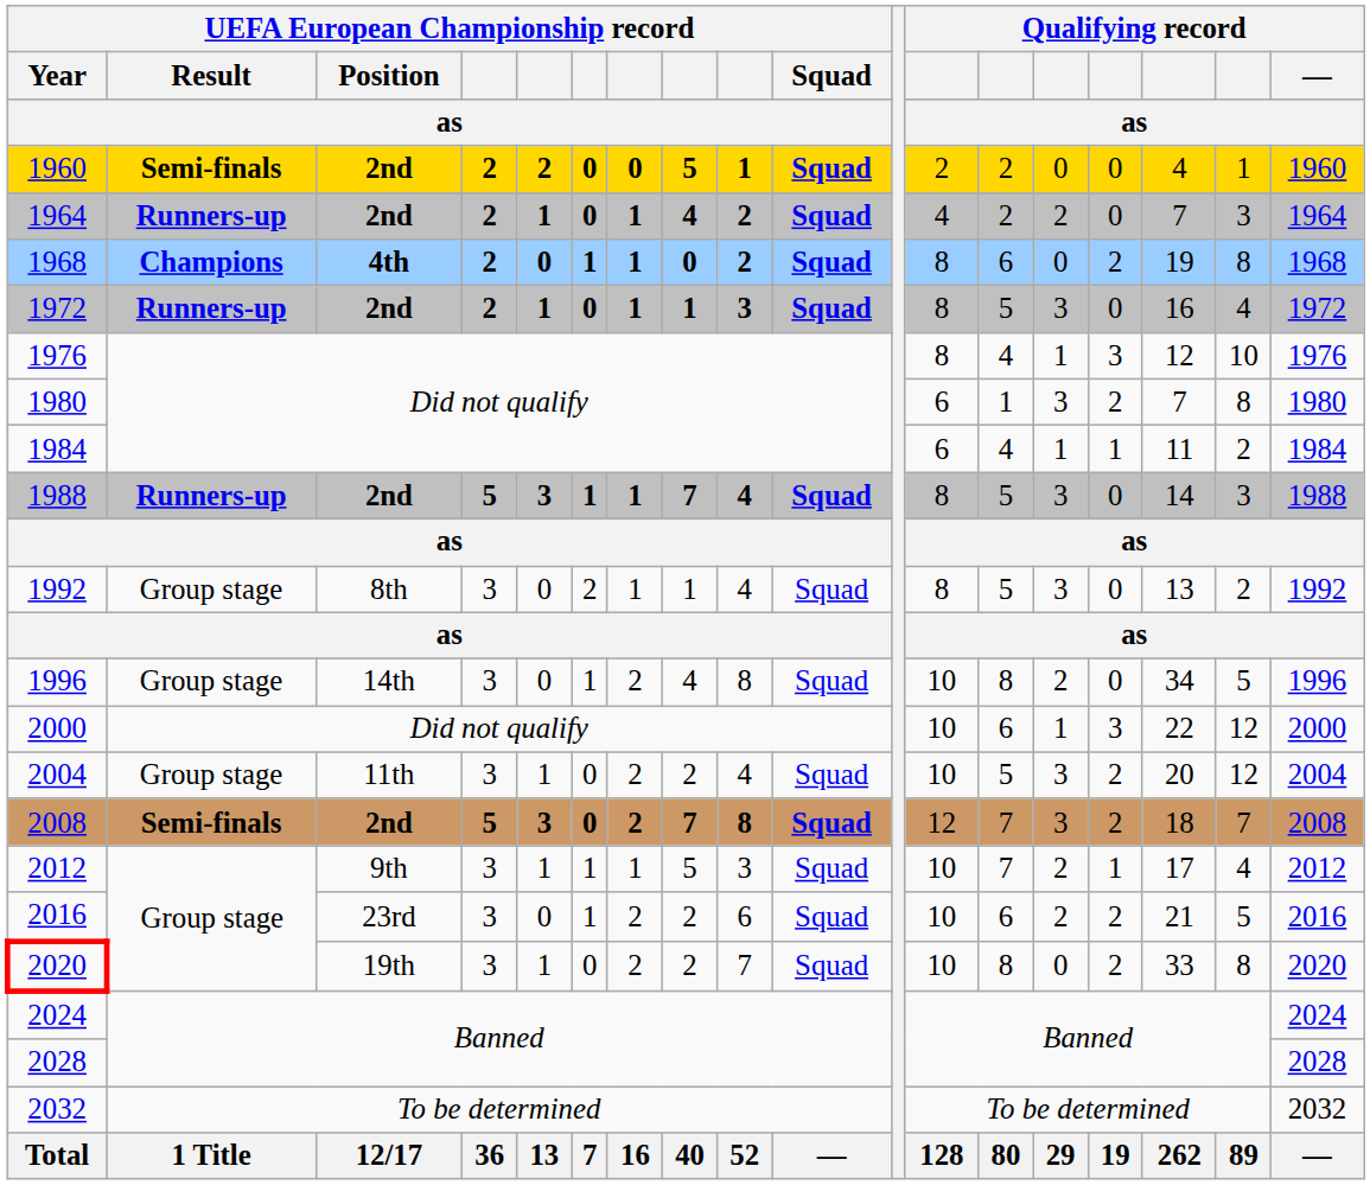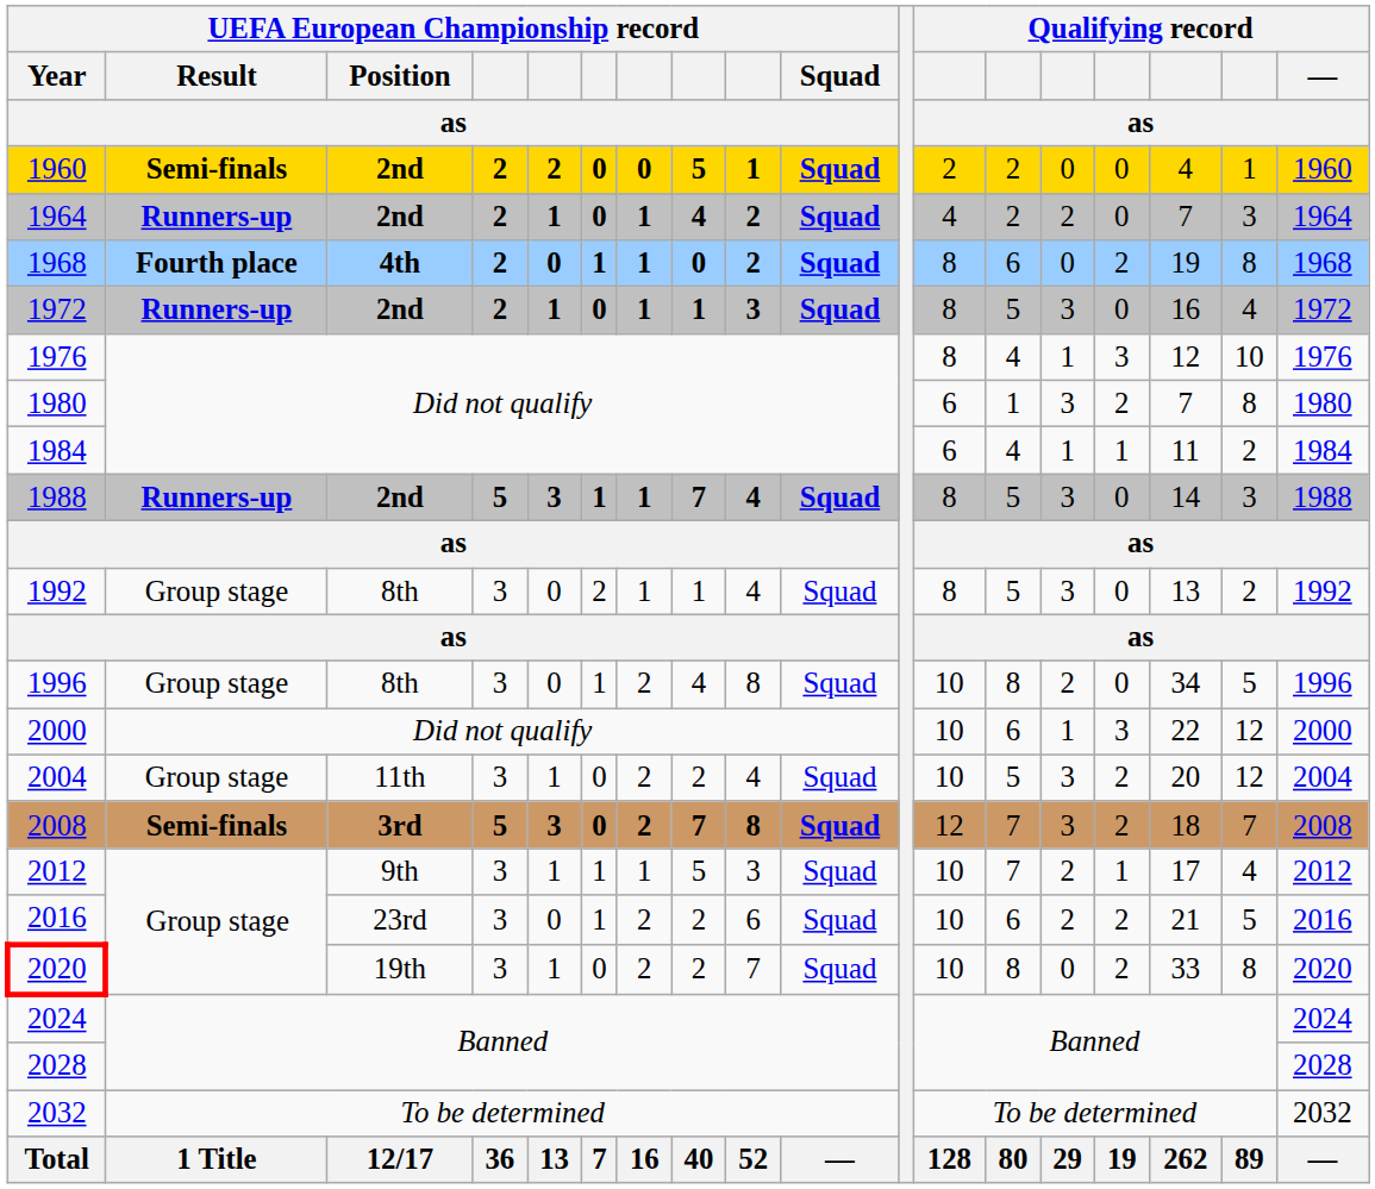row 6 | UEFA European Championship record / Result / as: Champions -> Fourth place
row 15 | UEFA European Championship record / Position / as: 14th -> 8th
row 18 | UEFA European Championship record / Position / as: 2nd -> 3rd
